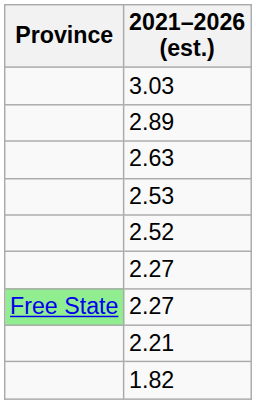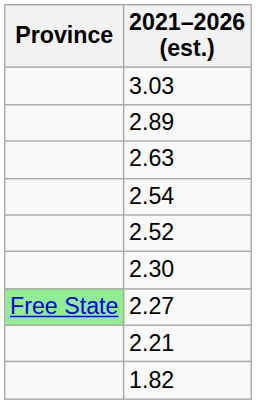row 5 | 2021–2026 (est.): 2.53 -> 2.54
row 7 | 2021–2026 (est.): 2.27 -> 2.30
